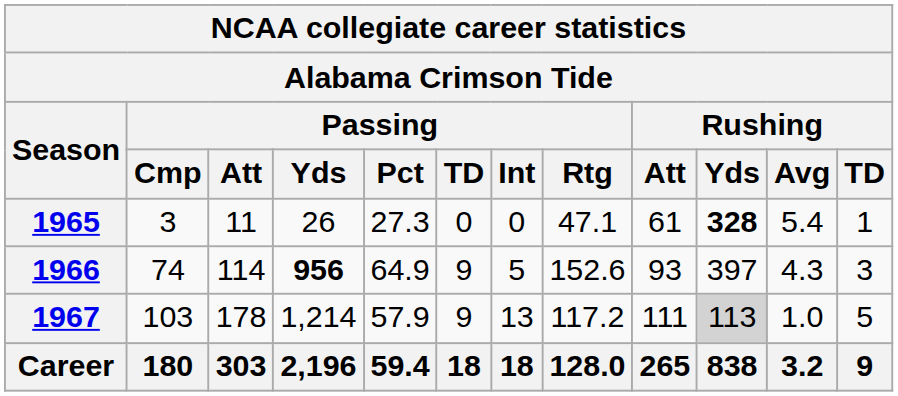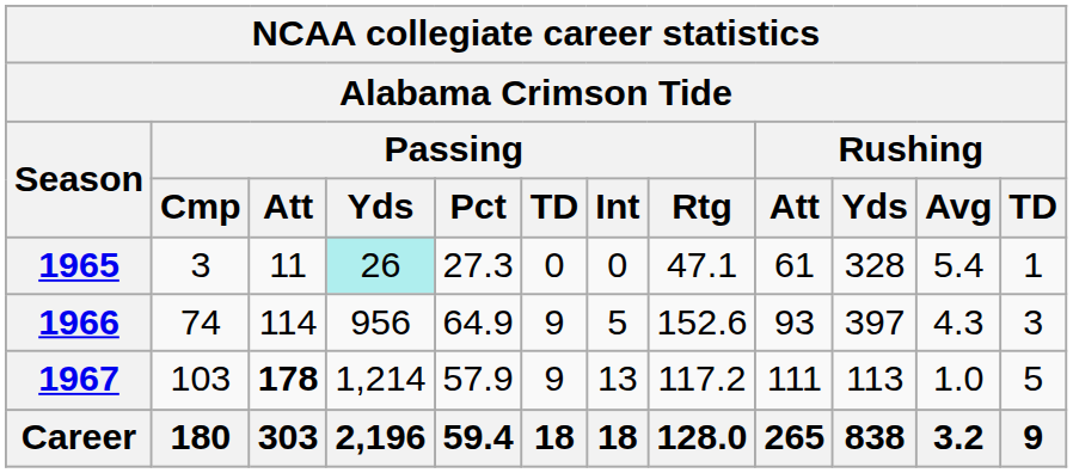1965 | Passing / Yds: no background -> paleturquoise background
1965 | Rushing / Yds: bold -> normal
1966 | Passing / Yds: bold -> normal
1967 | Passing / Att: normal -> bold
1967 | Rushing / Yds: lightgrey background -> no background
